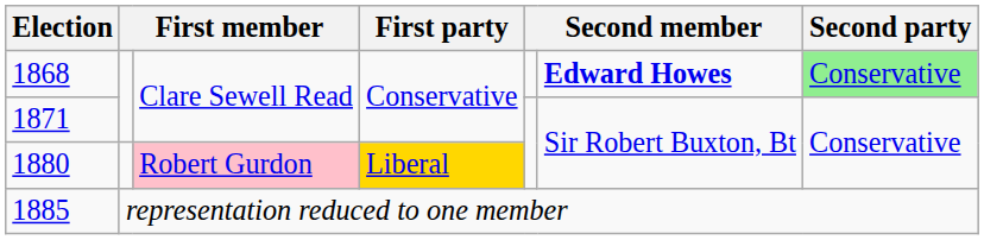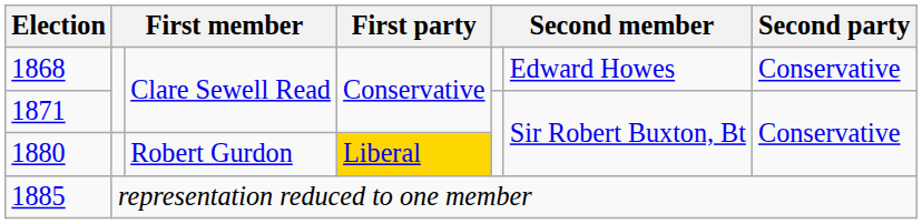1868 | column 6: bold -> normal
1868 | Second party: lightgreen background -> no background
1880 | column 3: pink background -> no background
